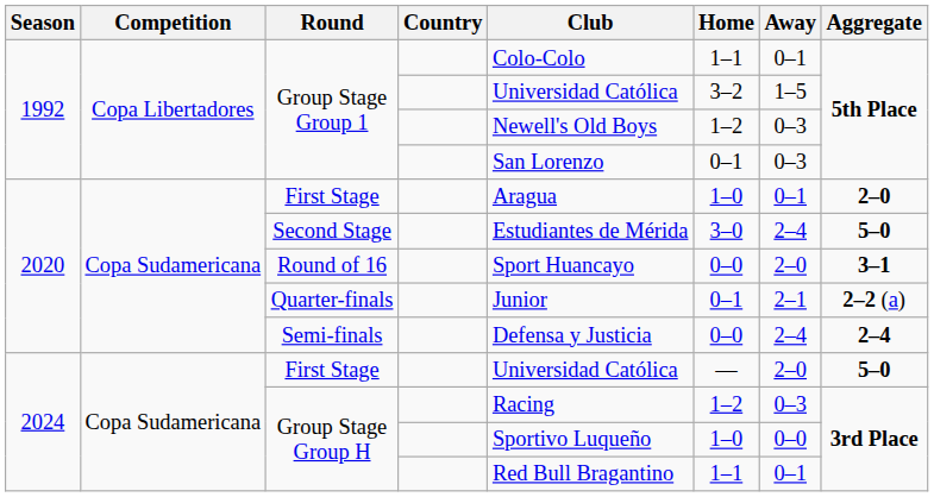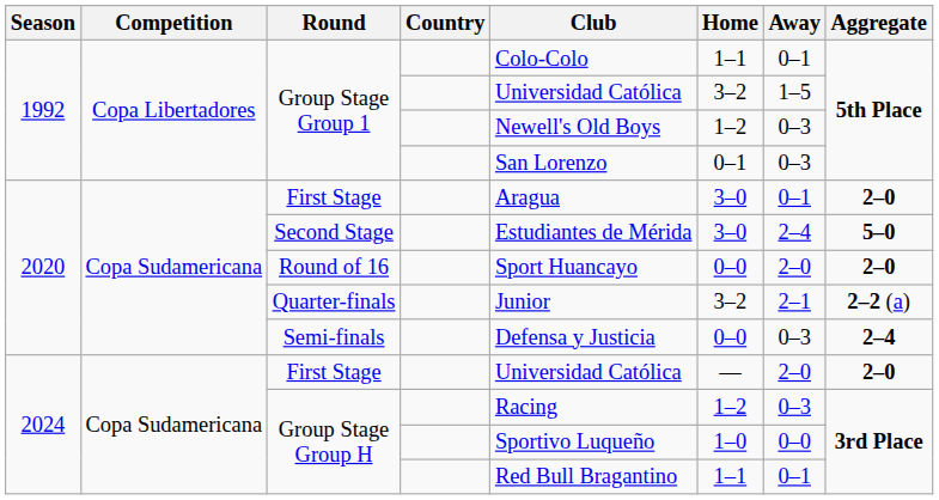2020 / First Stage | Home: 1–0 -> 3–0
Round of 16 | Aggregate: 3–1 -> 2–0
Quarter-finals | Home: 0–1 -> 3–2
Semi-finals | Away: 2–4 -> 0–3
2024 / First Stage | Aggregate: 5–0 -> 2–0
